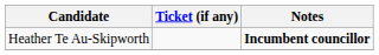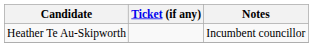Heather Te Au-Skipworth | Notes: bold -> normal
